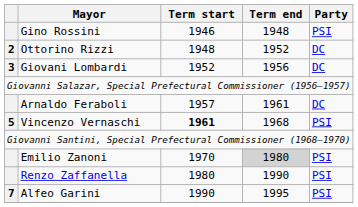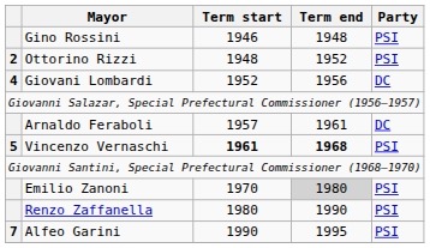Ottorino Rizzi | Party: DC -> PSI
Giovani Lombardi | column 1: 3 -> 4
Vincenzo Vernaschi | Term end: normal -> bold
